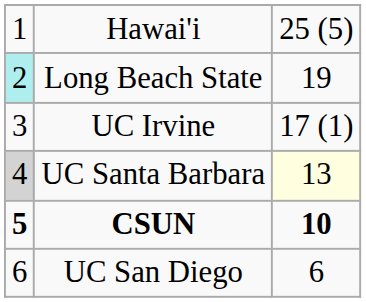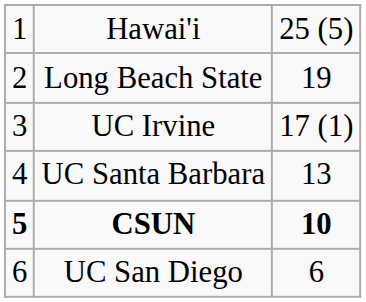Long Beach State | column 1: paleturquoise background -> no background
UC Santa Barbara | column 1: lightgrey background -> no background
UC Santa Barbara | column 3: lightyellow background -> no background
